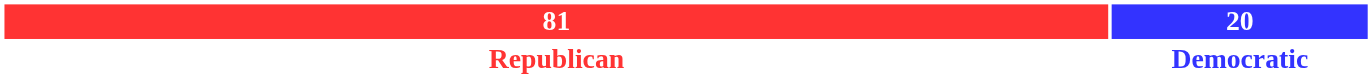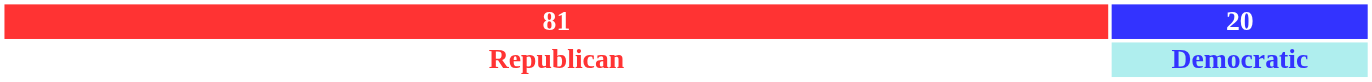Republican | column 2: no background -> paleturquoise background
